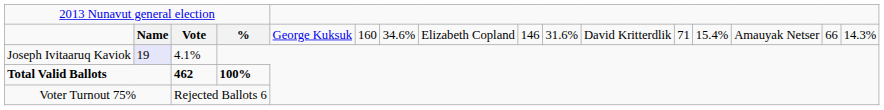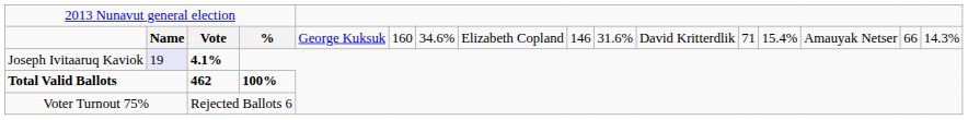Joseph Ivitaaruq Kaviok | column 3: normal -> bold
